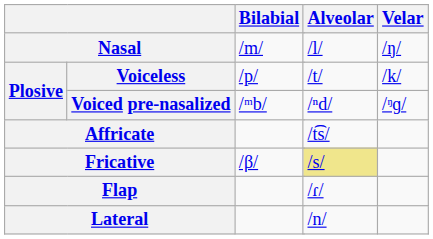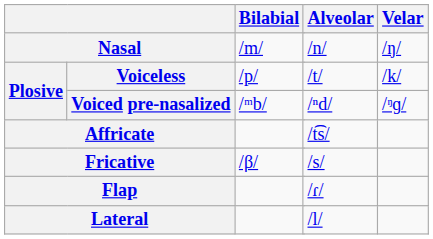Nasal | Alveolar: /l/ -> /n/
Fricative | Alveolar: khaki background -> no background
Lateral | Alveolar: /n/ -> /l/
